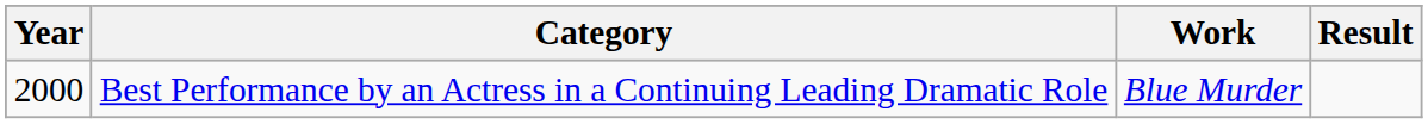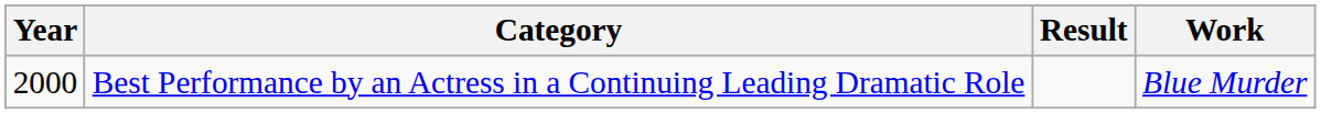columns swapped: Work <-> Result
